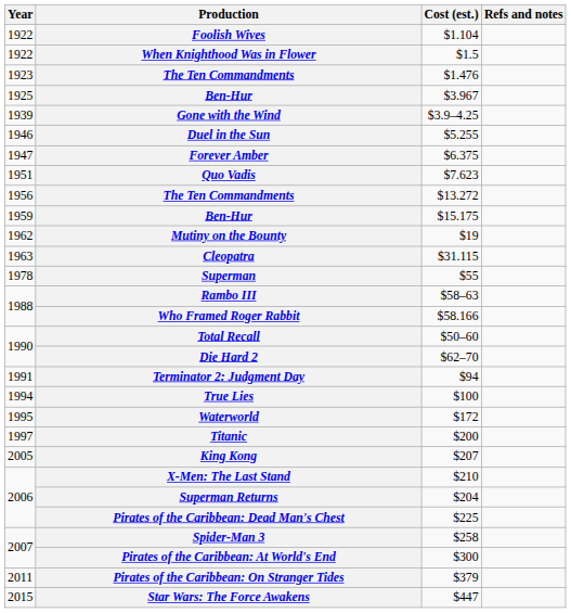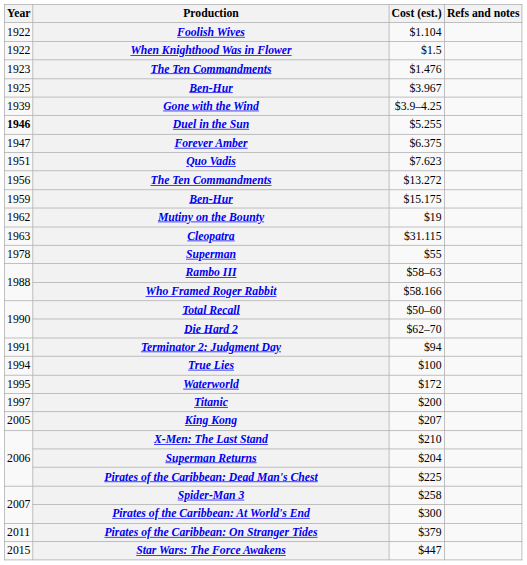Duel in the Sun | Year: normal -> bold
